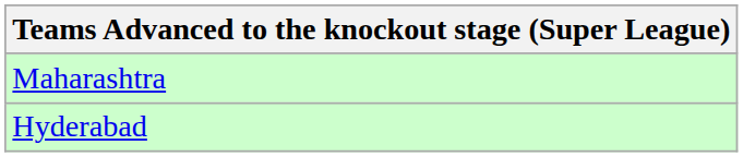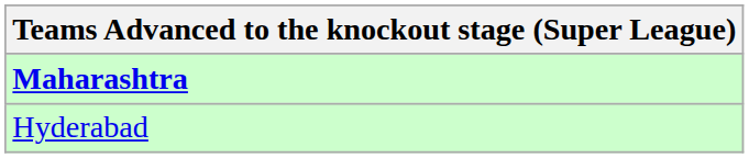row 2 | column 1: normal -> bold
